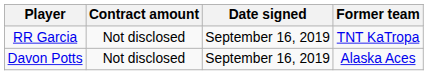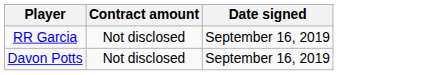- column: Former team | TNT KaTropa | Alaska Aces
